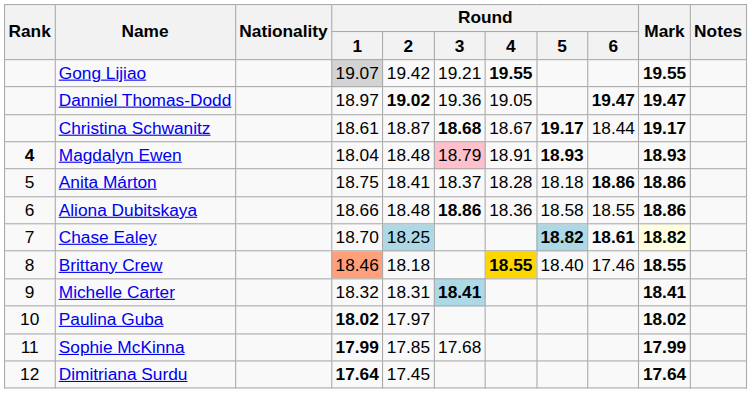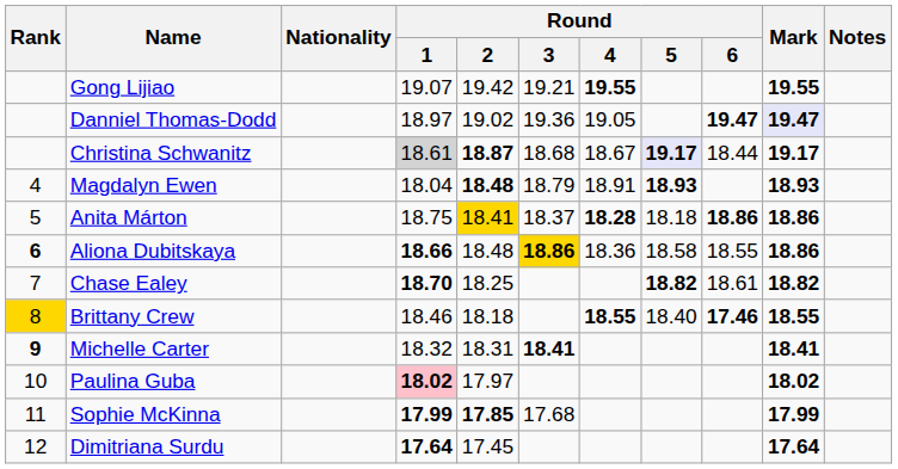Gong Lijiao | Round / 1: lightgrey background -> no background
Danniel Thomas-Dodd | Round / 2: bold -> normal
Danniel Thomas-Dodd | Mark: no background -> lavender background
Christina Schwanitz | Round / 1: no background -> lightgrey background
Christina Schwanitz | Round / 2: normal -> bold
Christina Schwanitz | Round / 3: bold -> normal
Christina Schwanitz | Round / 5: no background -> lavender background
Magdalyn Ewen | Rank: bold -> normal
Magdalyn Ewen | Round / 2: normal -> bold
Magdalyn Ewen | Round / 3: pink background -> no background
Anita Márton | Round / 2: no background -> gold background
Anita Márton | Round / 4: normal -> bold
Aliona Dubitskaya | Rank: normal -> bold
Aliona Dubitskaya | Round / 1: normal -> bold
Aliona Dubitskaya | Round / 3: no background -> gold background
Chase Ealey | Round / 1: normal -> bold
Chase Ealey | Round / 2: lightblue background -> no background
Chase Ealey | Round / 5: lightblue background -> no background
Chase Ealey | Round / 6: bold -> normal
Chase Ealey | Mark: lightyellow background -> no background
Brittany Crew | Rank: no background -> gold background
Brittany Crew | Round / 1: lightsalmon background -> no background
Brittany Crew | Round / 4: gold background -> no background
Brittany Crew | Round / 6: normal -> bold
Michelle Carter | Rank: normal -> bold
Michelle Carter | Round / 3: lightblue background -> no background
Paulina Guba | Round / 1: no background -> pink background
Sophie McKinna | Round / 2: normal -> bold
